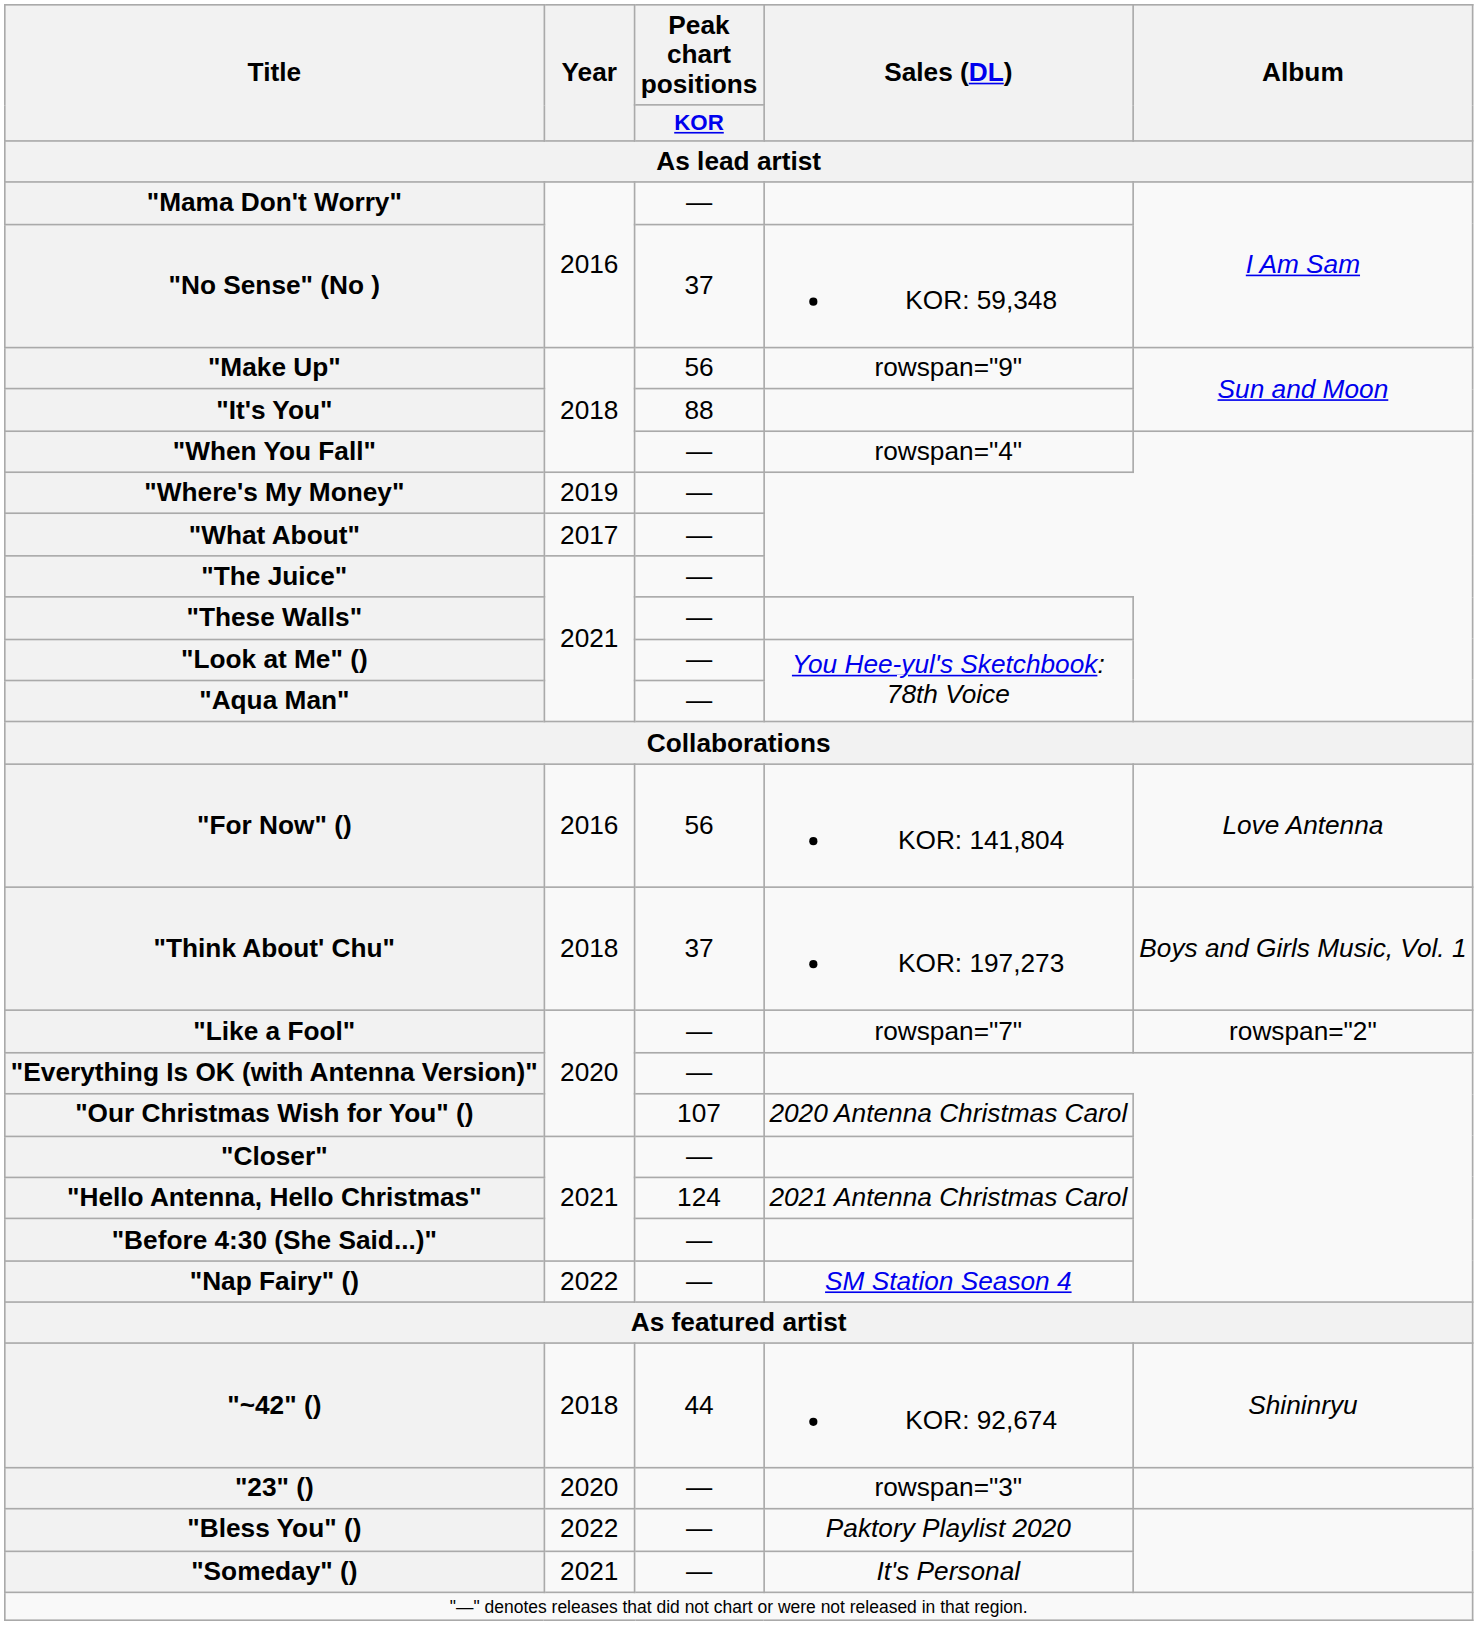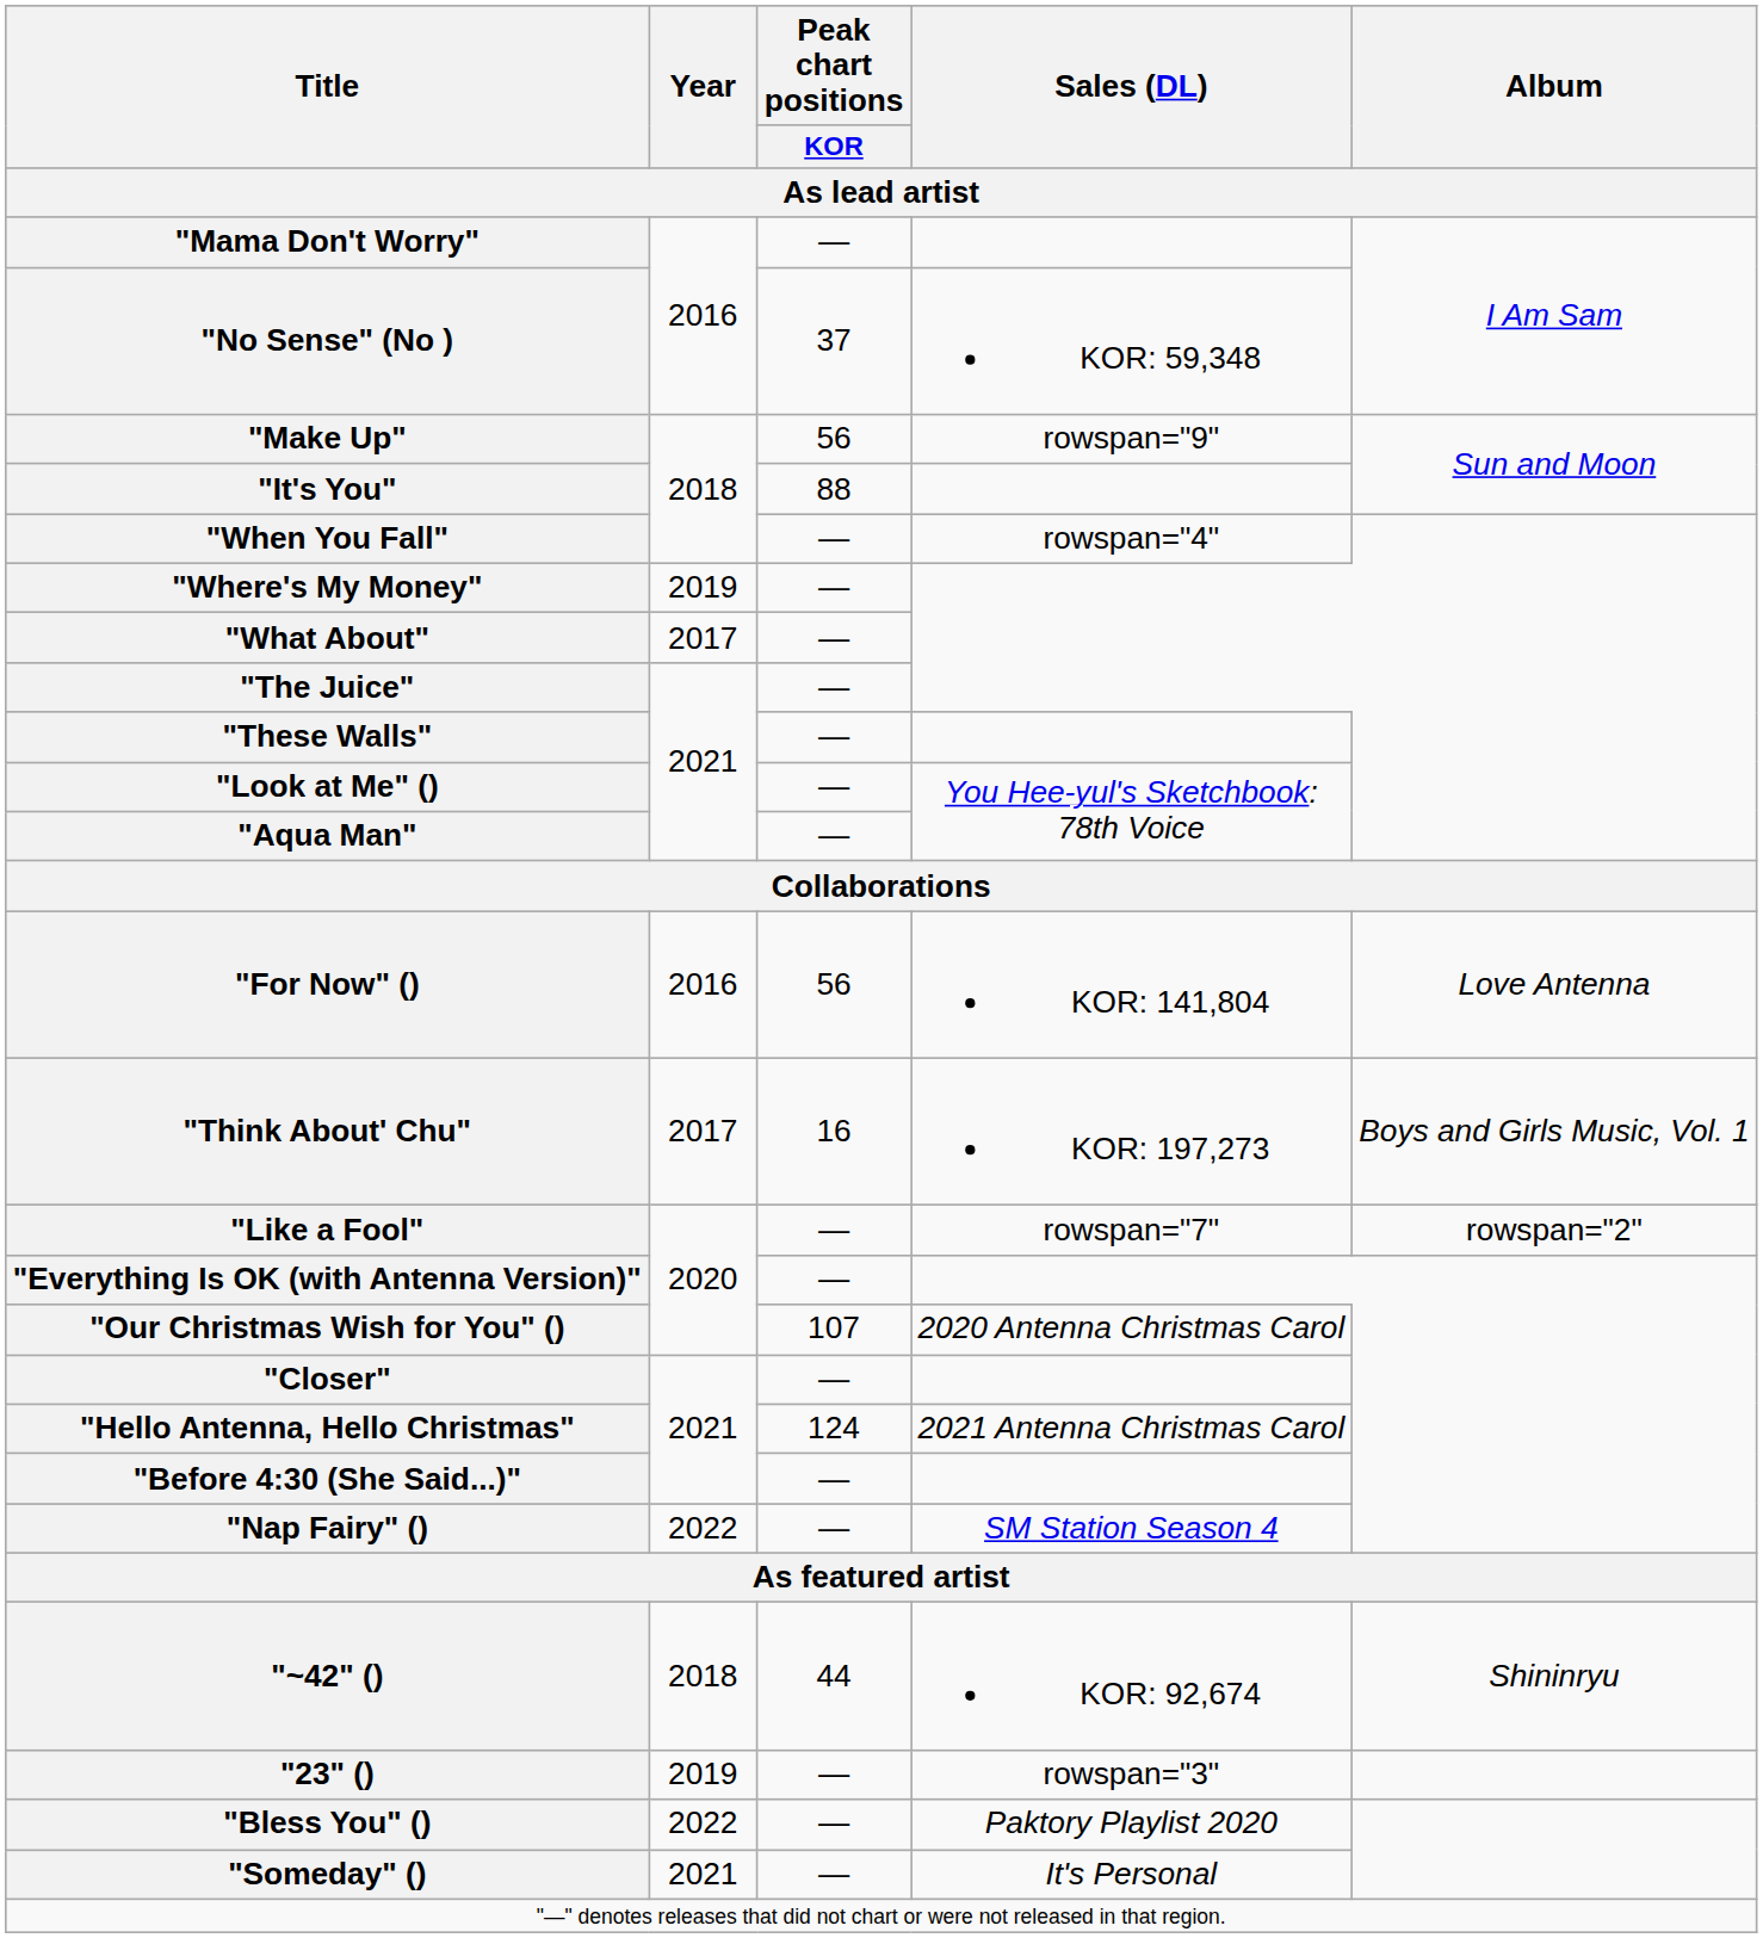"Think About' Chu" | Year: 2018 -> 2017
"Think About' Chu" | Peak chart positions / KOR: 37 -> 16
"23" () | Year: 2020 -> 2019
